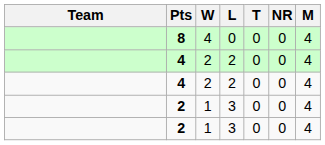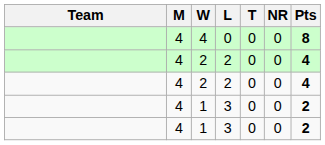columns swapped: M <-> Pts
